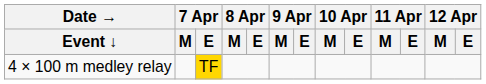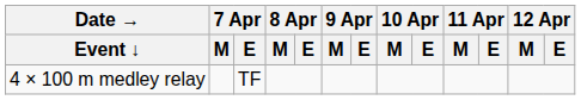4 × 100 m medley relay | 7 Apr / E: gold background -> no background
